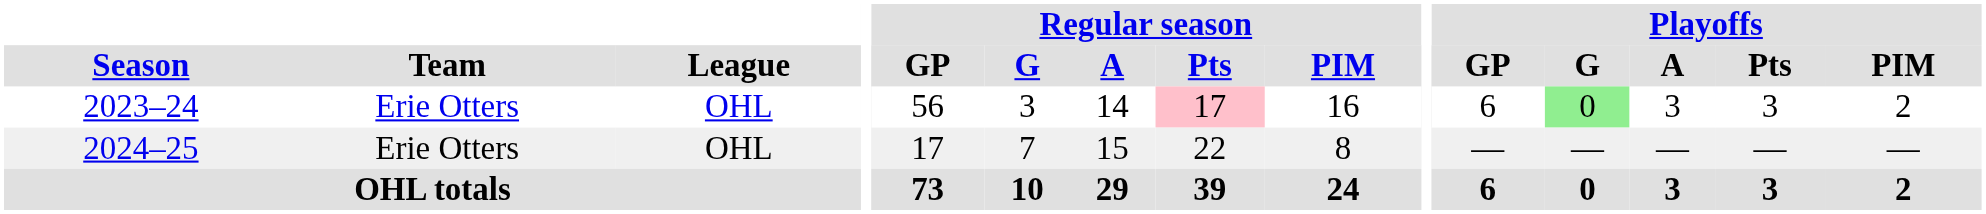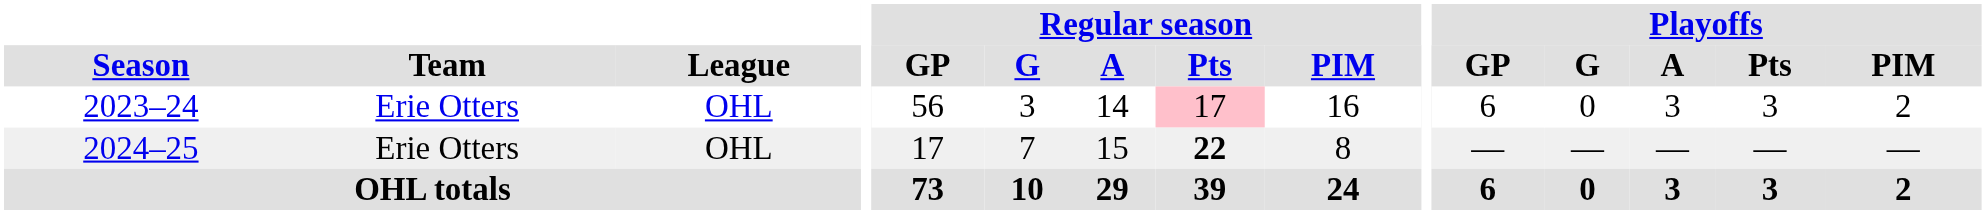2023–24 | Playoffs / G: lightgreen background -> no background
2024–25 | Regular season / Pts: normal -> bold
